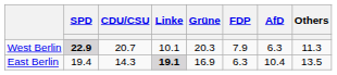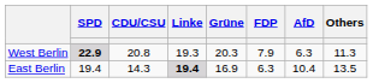West Berlin | CDU/CSU: 20.7 -> 20.8
West Berlin | Linke: 10.1 -> 19.3
East Berlin | Linke: 19.1 -> 19.4
